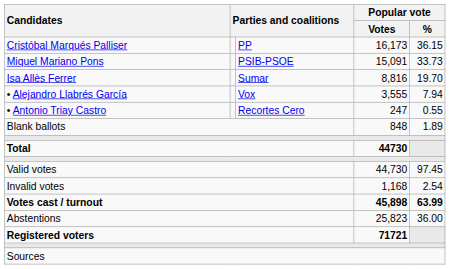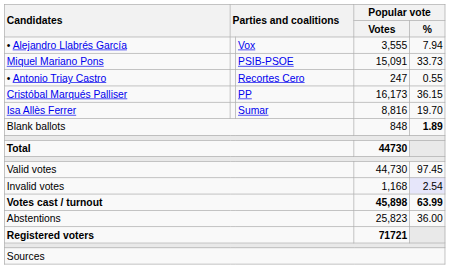rows swapped: Cristóbal Marqués Palliser <-> • Alejandro Llabrés García
rows swapped: Isa Allès Ferrer <-> • Antonio Triay Castro
Blank ballots | Popular vote / %: normal -> bold
Invalid votes | Popular vote / %: no background -> lavender background
